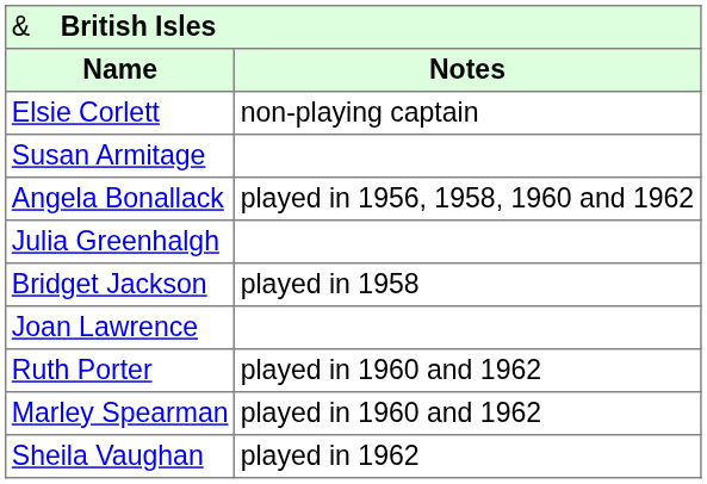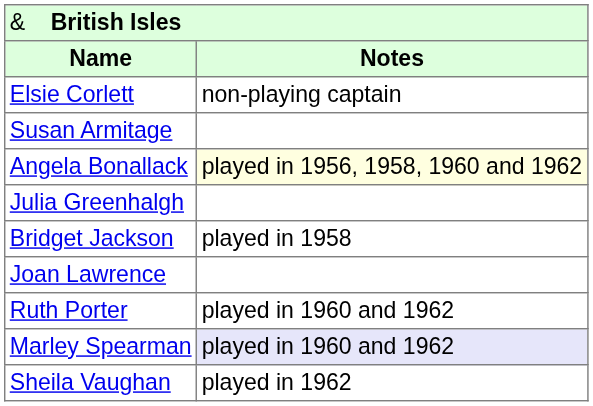Angela Bonallack | column 2: no background -> lightyellow background
Marley Spearman | column 2: no background -> lavender background
